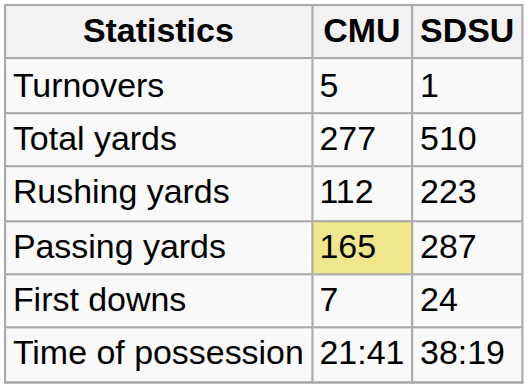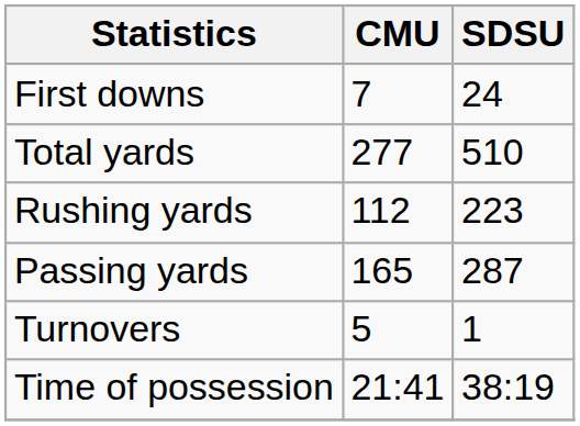rows swapped: First downs <-> Turnovers
Passing yards | CMU: khaki background -> no background
